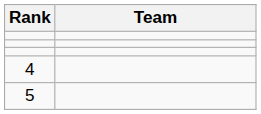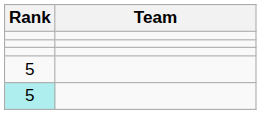row 5 | Rank: 4 -> 5
row 6 | Rank: no background -> paleturquoise background
